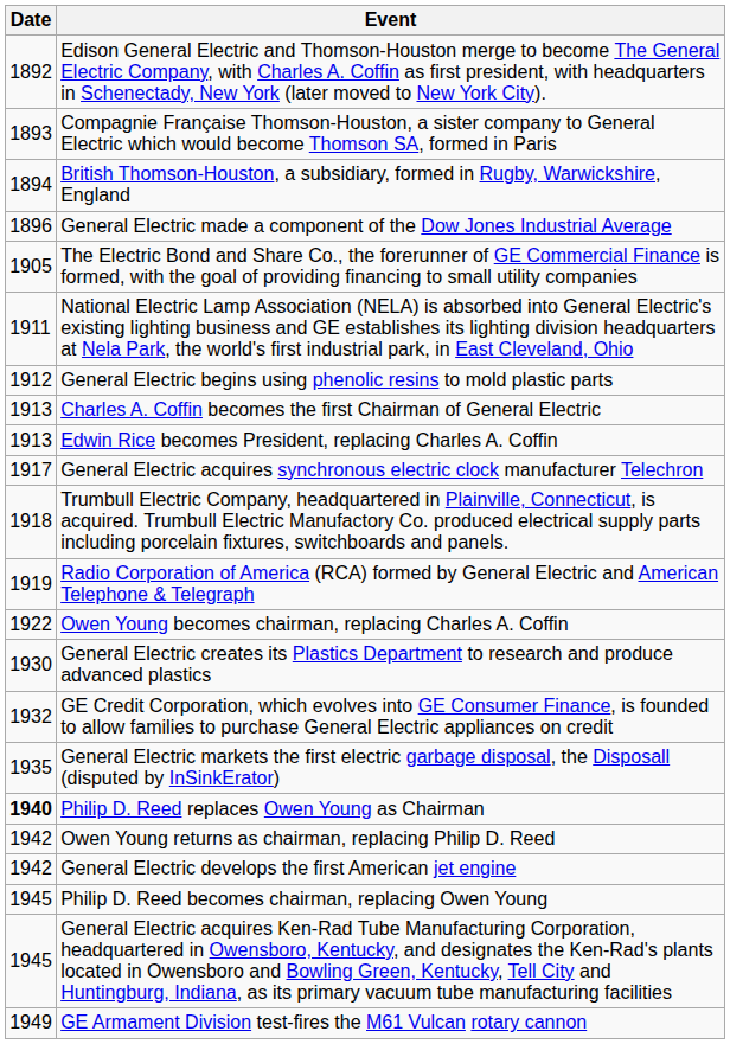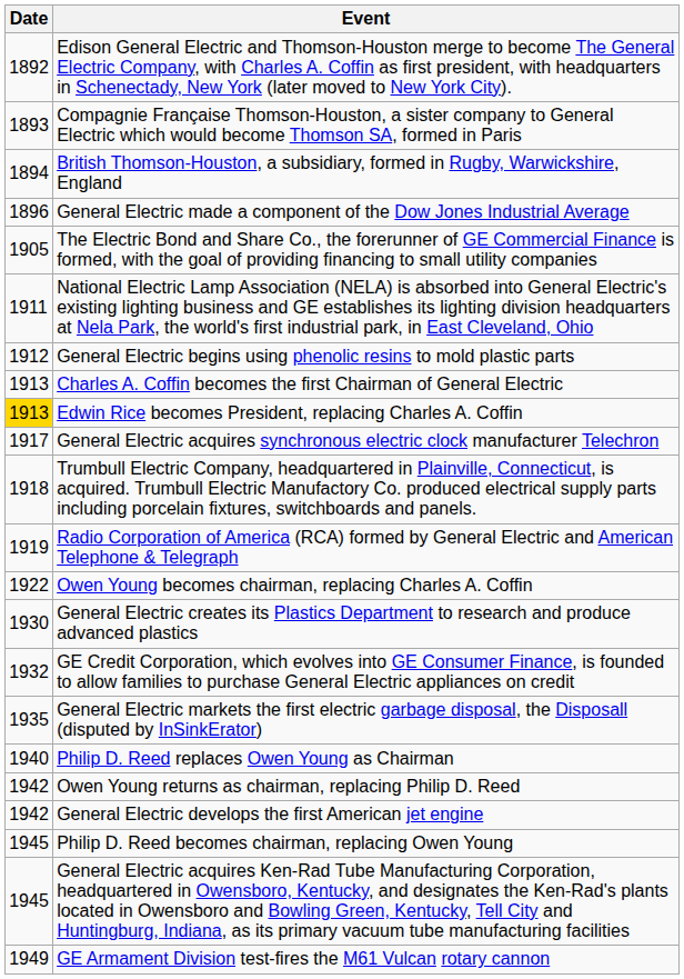Edwin Rice becomes President, replacing Charles A. Coffin | Date: no background -> gold background
Philip D. Reed replaces Owen Young as Chairman | Date: bold -> normal
